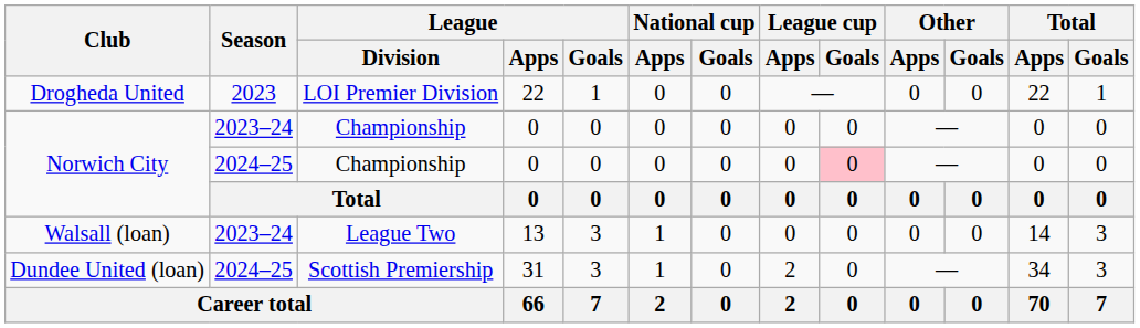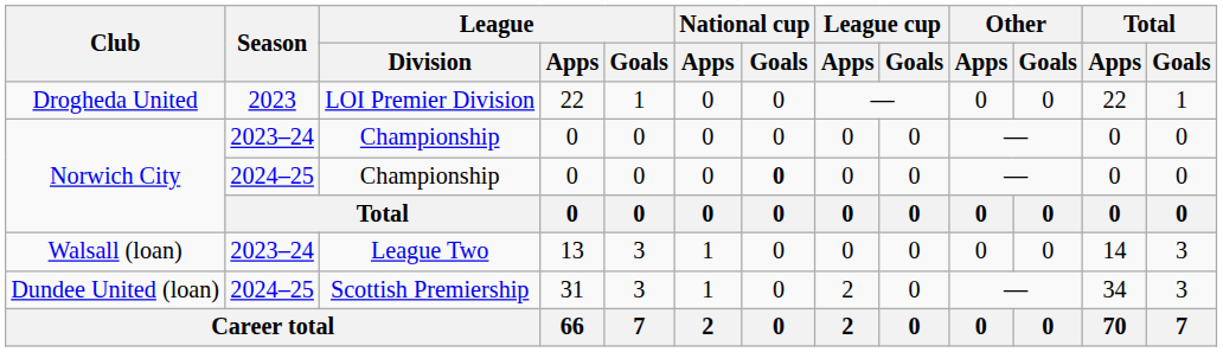Norwich City / 2024–25 | National cup / Goals: normal -> bold
Norwich City / 2024–25 | League cup / Goals: pink background -> no background
